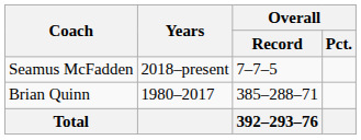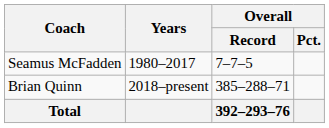Seamus McFadden | Years: 2018–present -> 1980–2017
Brian Quinn | Years: 1980–2017 -> 2018–present
